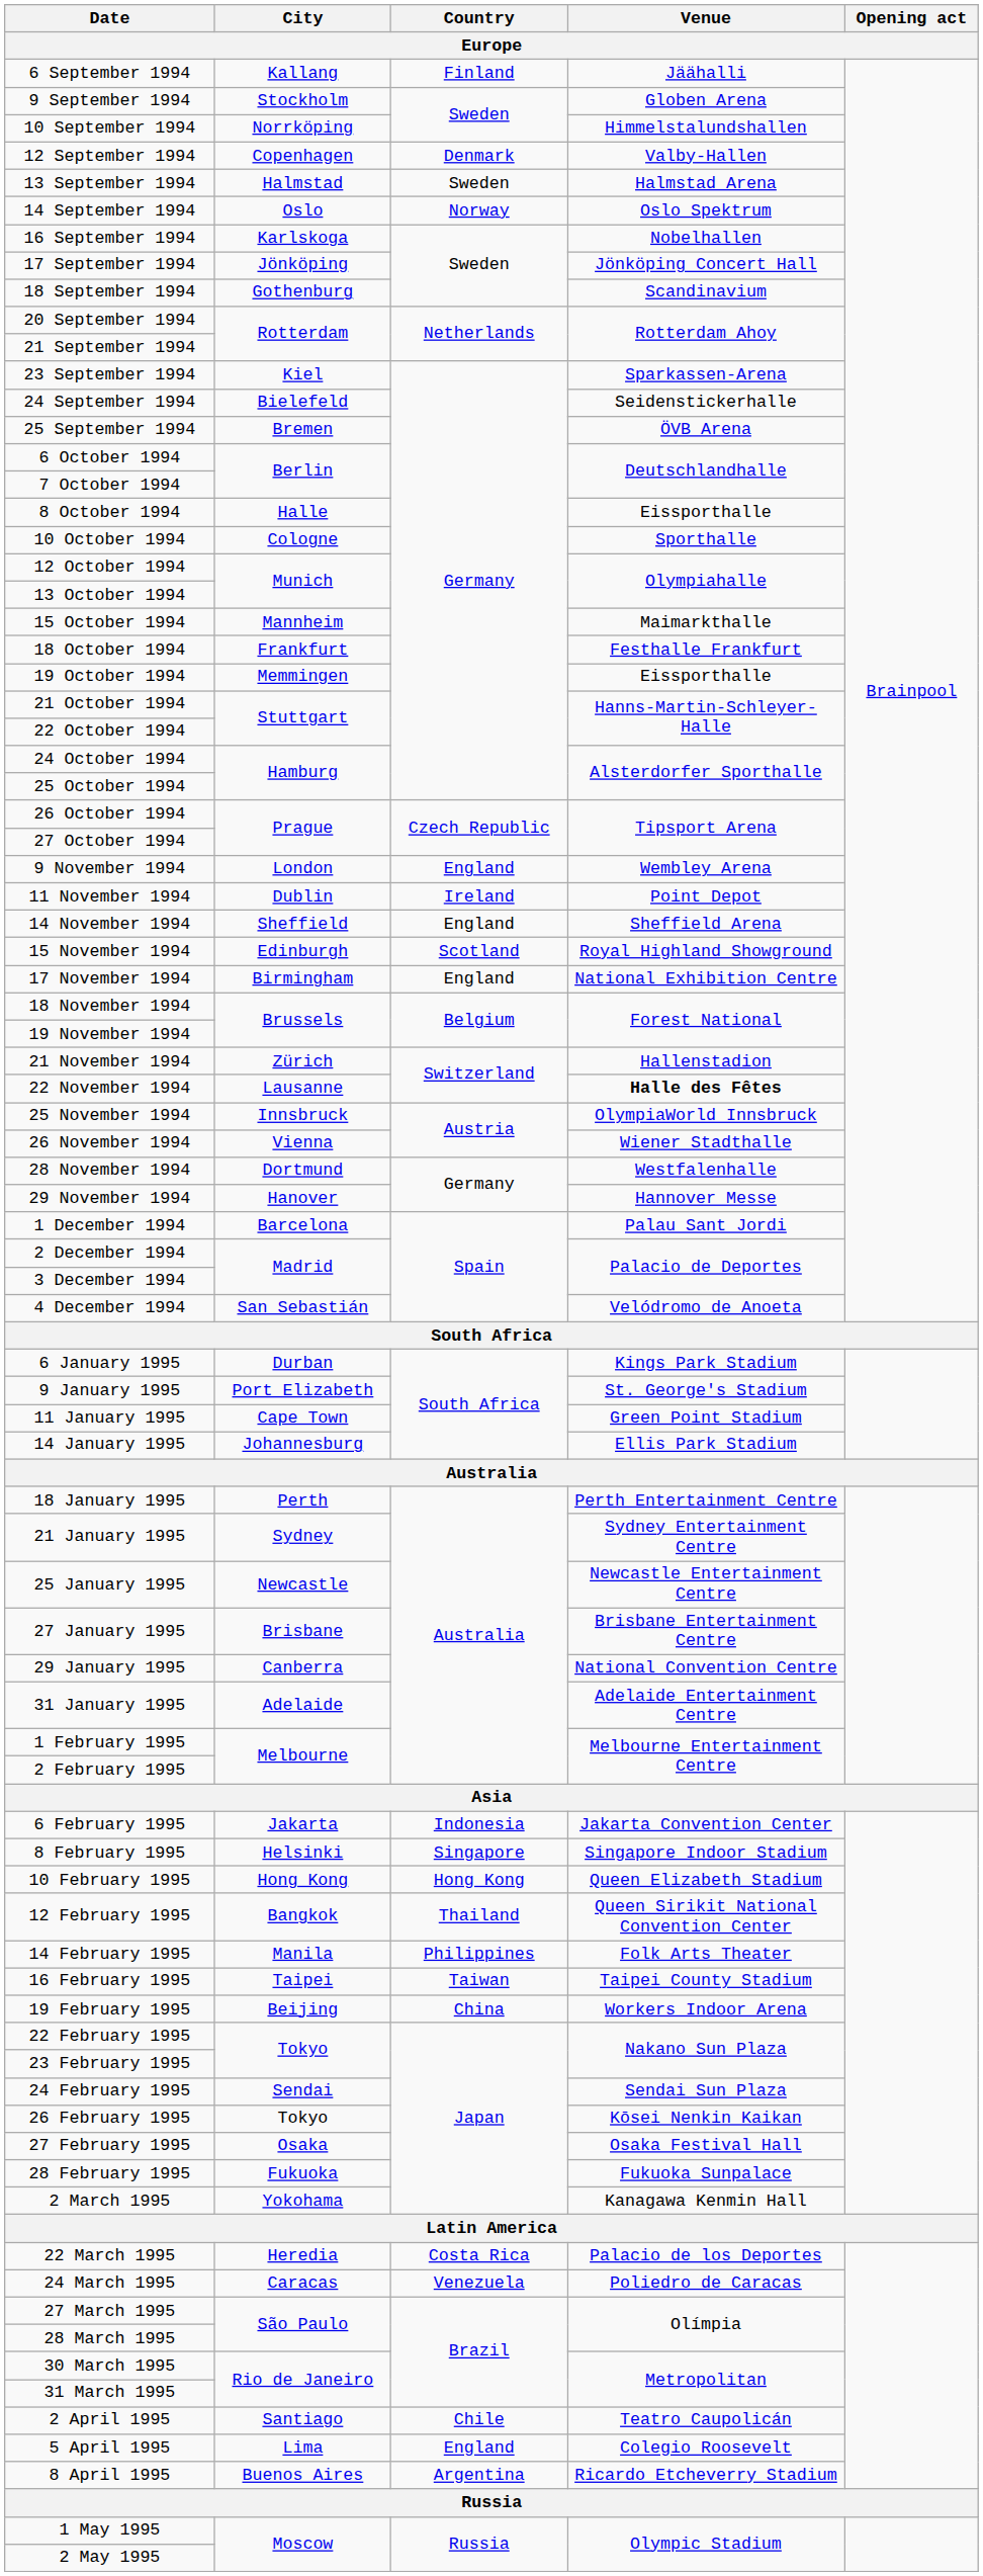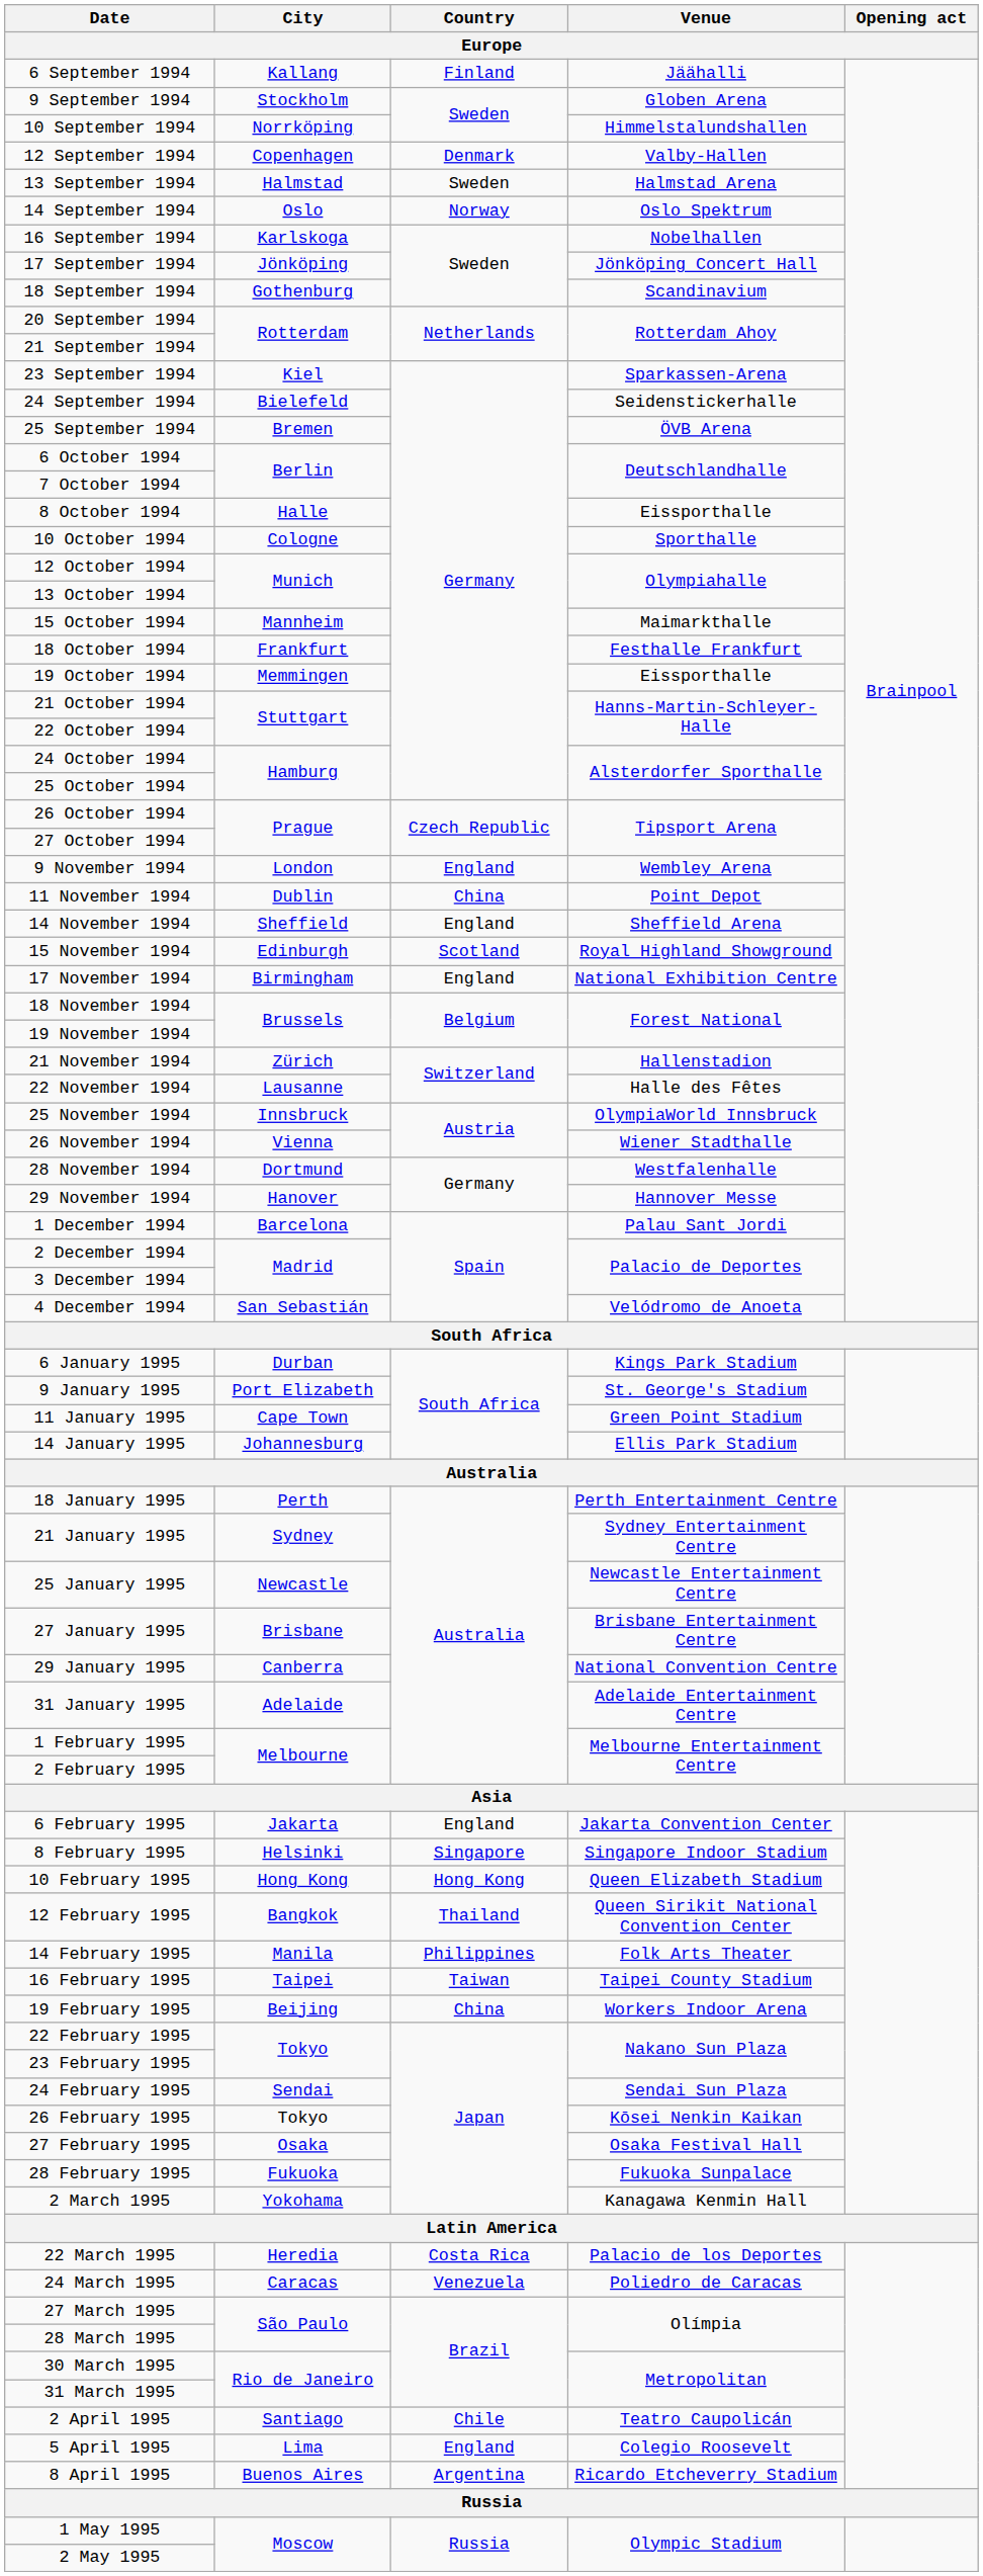11 November 1994 | Country: Ireland -> China
22 November 1994 | Venue: bold -> normal
6 February 1995 | Country: Indonesia -> England
